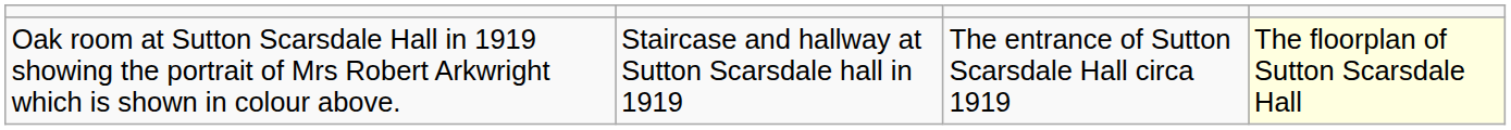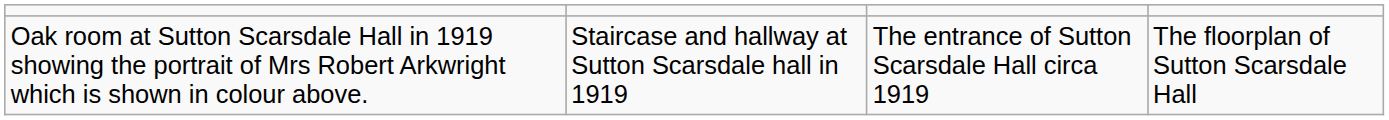row 2 | column 4: lightyellow background -> no background
